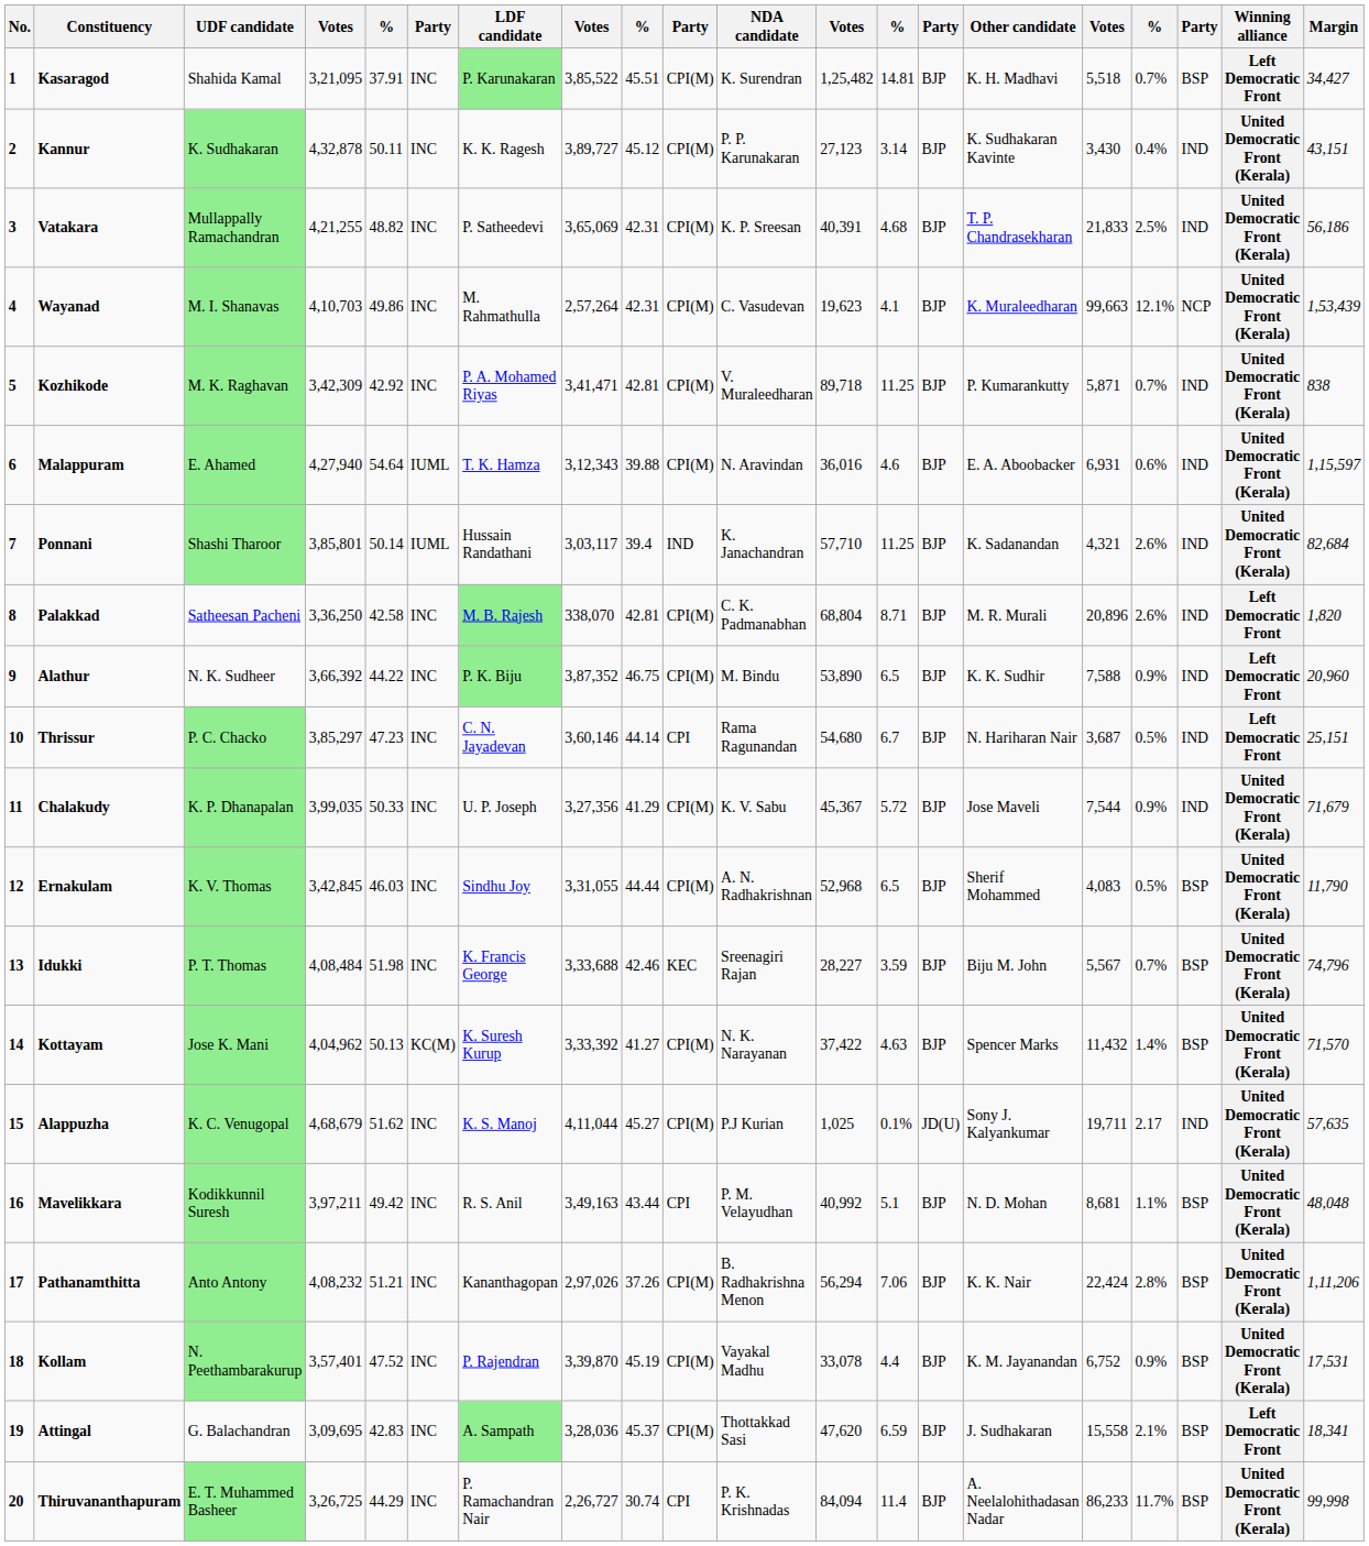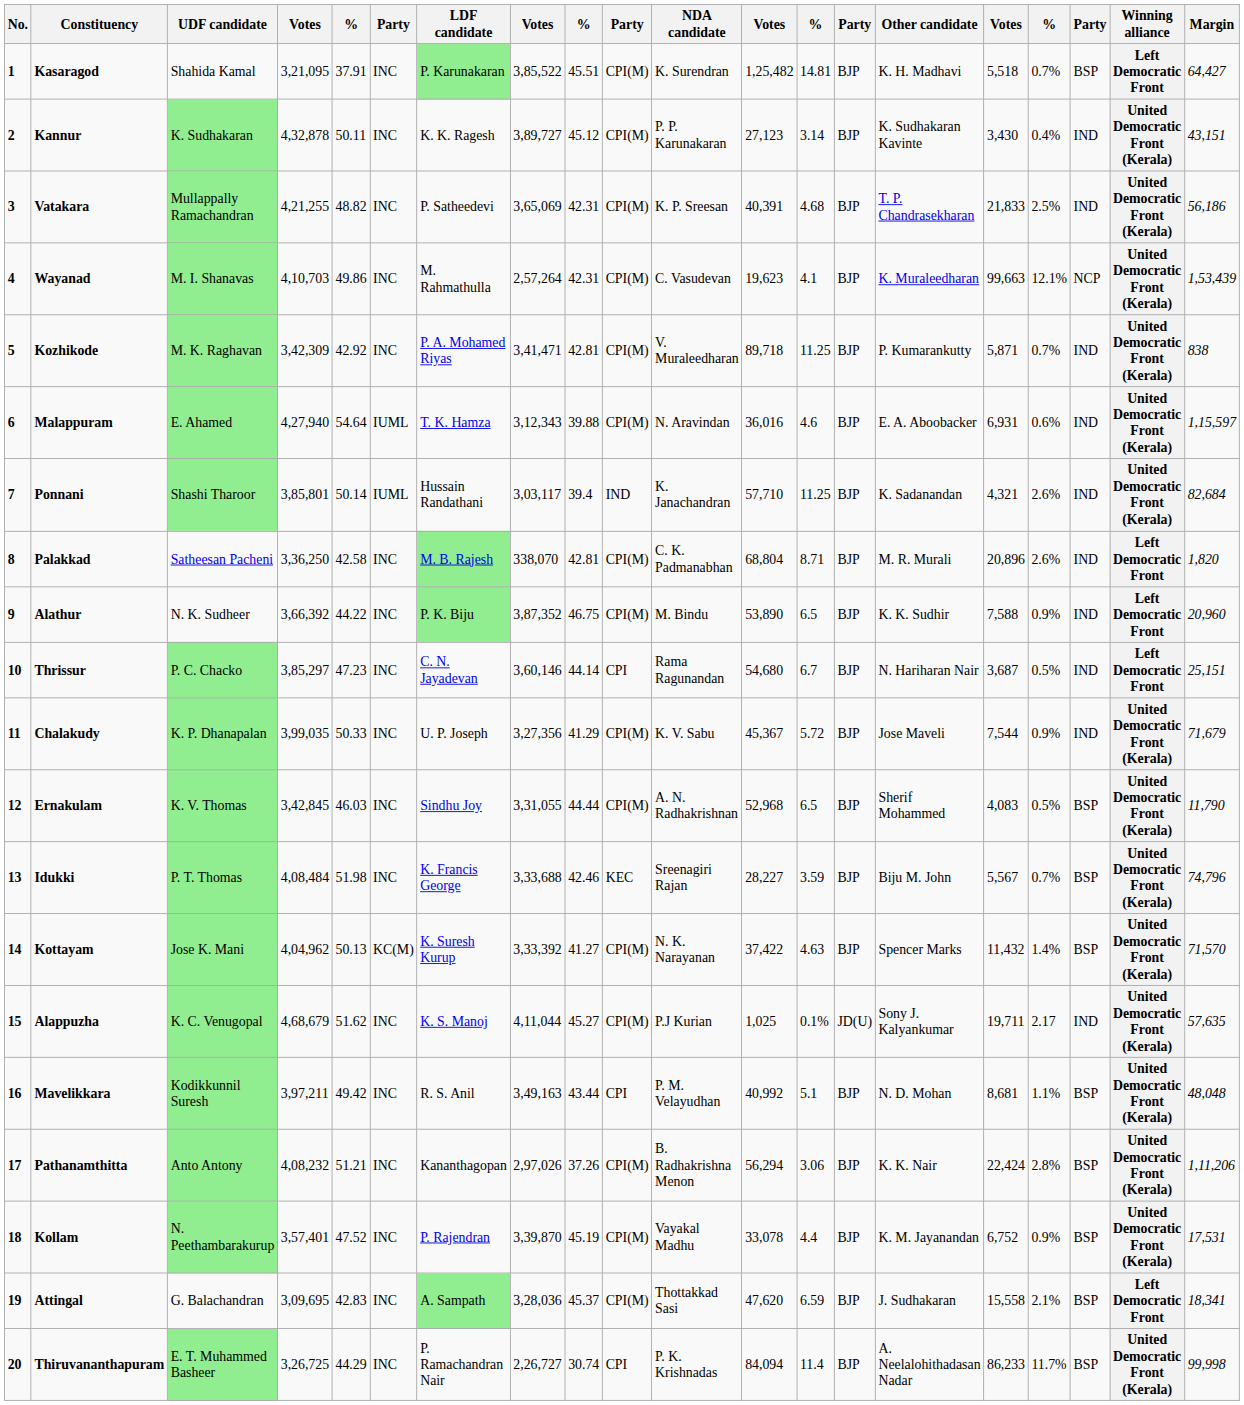Kasaragod | Margin: 34,427 -> 64,427
Pathanamthitta | column 13: 7.06 -> 3.06
